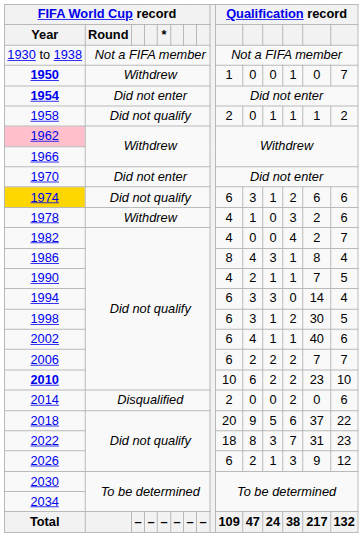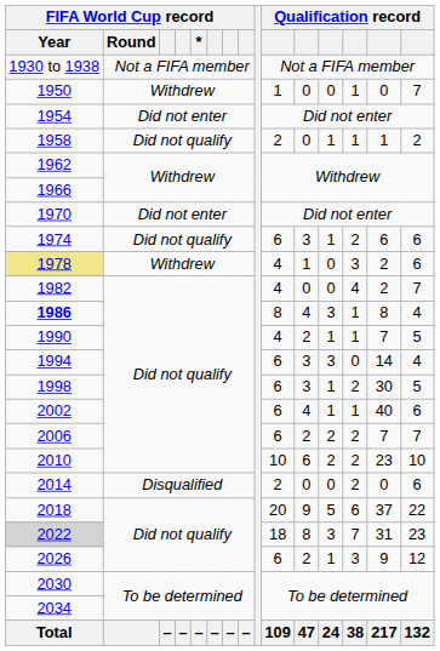1950 | FIFA World Cup record / Year: bold -> normal
1954 | FIFA World Cup record / Year: bold -> normal
1962 | FIFA World Cup record / Year: pink background -> no background
1974 | FIFA World Cup record / Year: gold background -> no background
1978 | FIFA World Cup record / Year: no background -> khaki background
1986 | FIFA World Cup record / Year: normal -> bold
2010 | FIFA World Cup record / Year: bold -> normal
2022 | FIFA World Cup record / Year: no background -> lightgrey background
